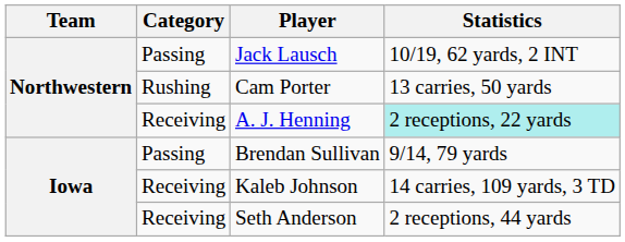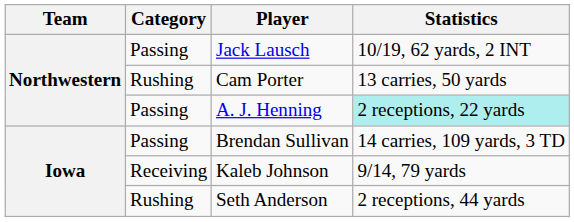A. J. Henning | Category: Receiving -> Passing
Brendan Sullivan | Statistics: 9/14, 79 yards -> 14 carries, 109 yards, 3 TD
Kaleb Johnson | Statistics: 14 carries, 109 yards, 3 TD -> 9/14, 79 yards
Seth Anderson | Category: Receiving -> Rushing
